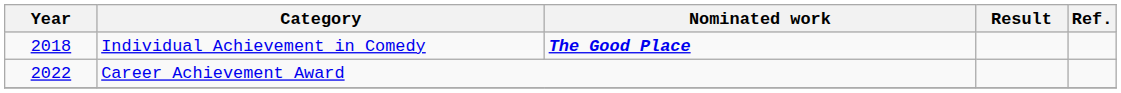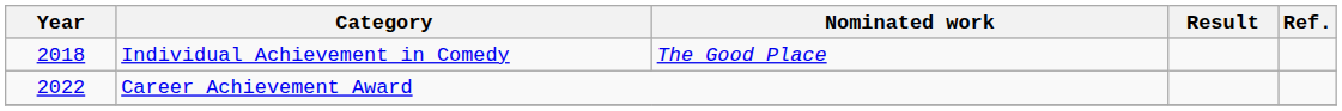Individual Achievement in Comedy | Nominated work: bold -> normal
